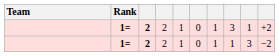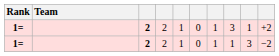columns swapped: Rank <-> Team
